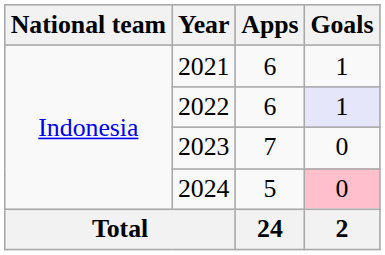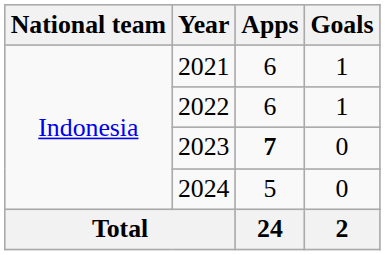2022 | Goals: lavender background -> no background
2023 | Apps: normal -> bold
2024 | Goals: pink background -> no background
